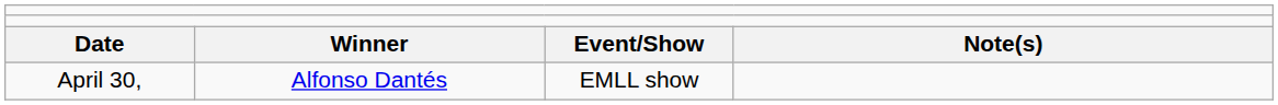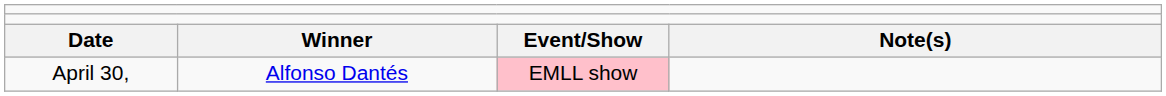April 30, | column 3: no background -> pink background
